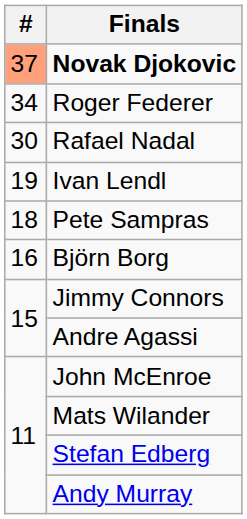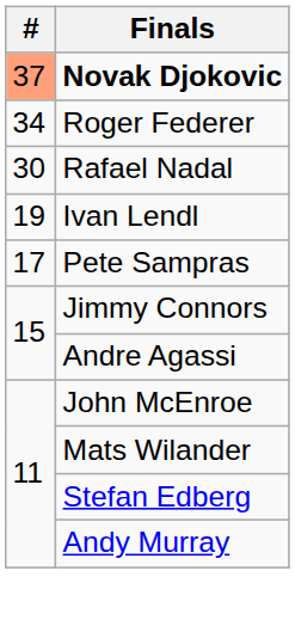Pete Sampras | #: 18 -> 17
- row: 16 | Björn Borg
